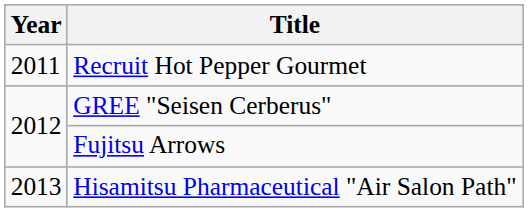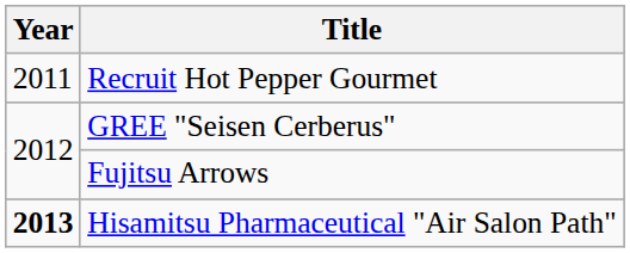Hisamitsu Pharmaceutical "Air Salon Path" | Year: normal -> bold
